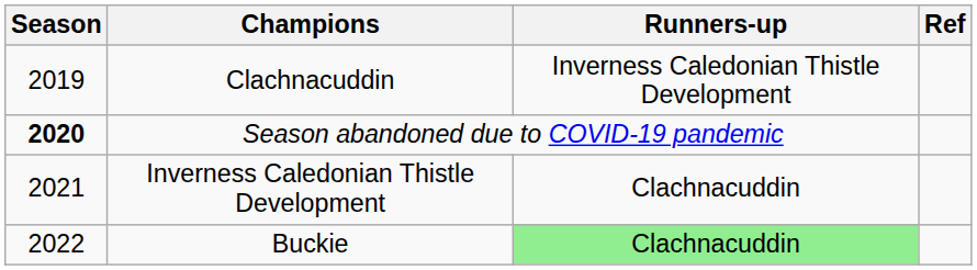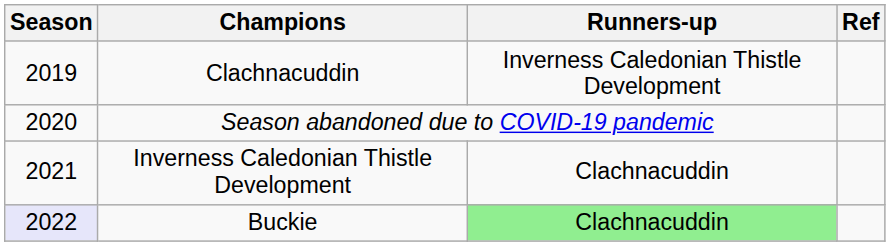Season abandoned due to COVID-19 pandemic | Season: bold -> normal
Buckie | Season: no background -> lavender background
